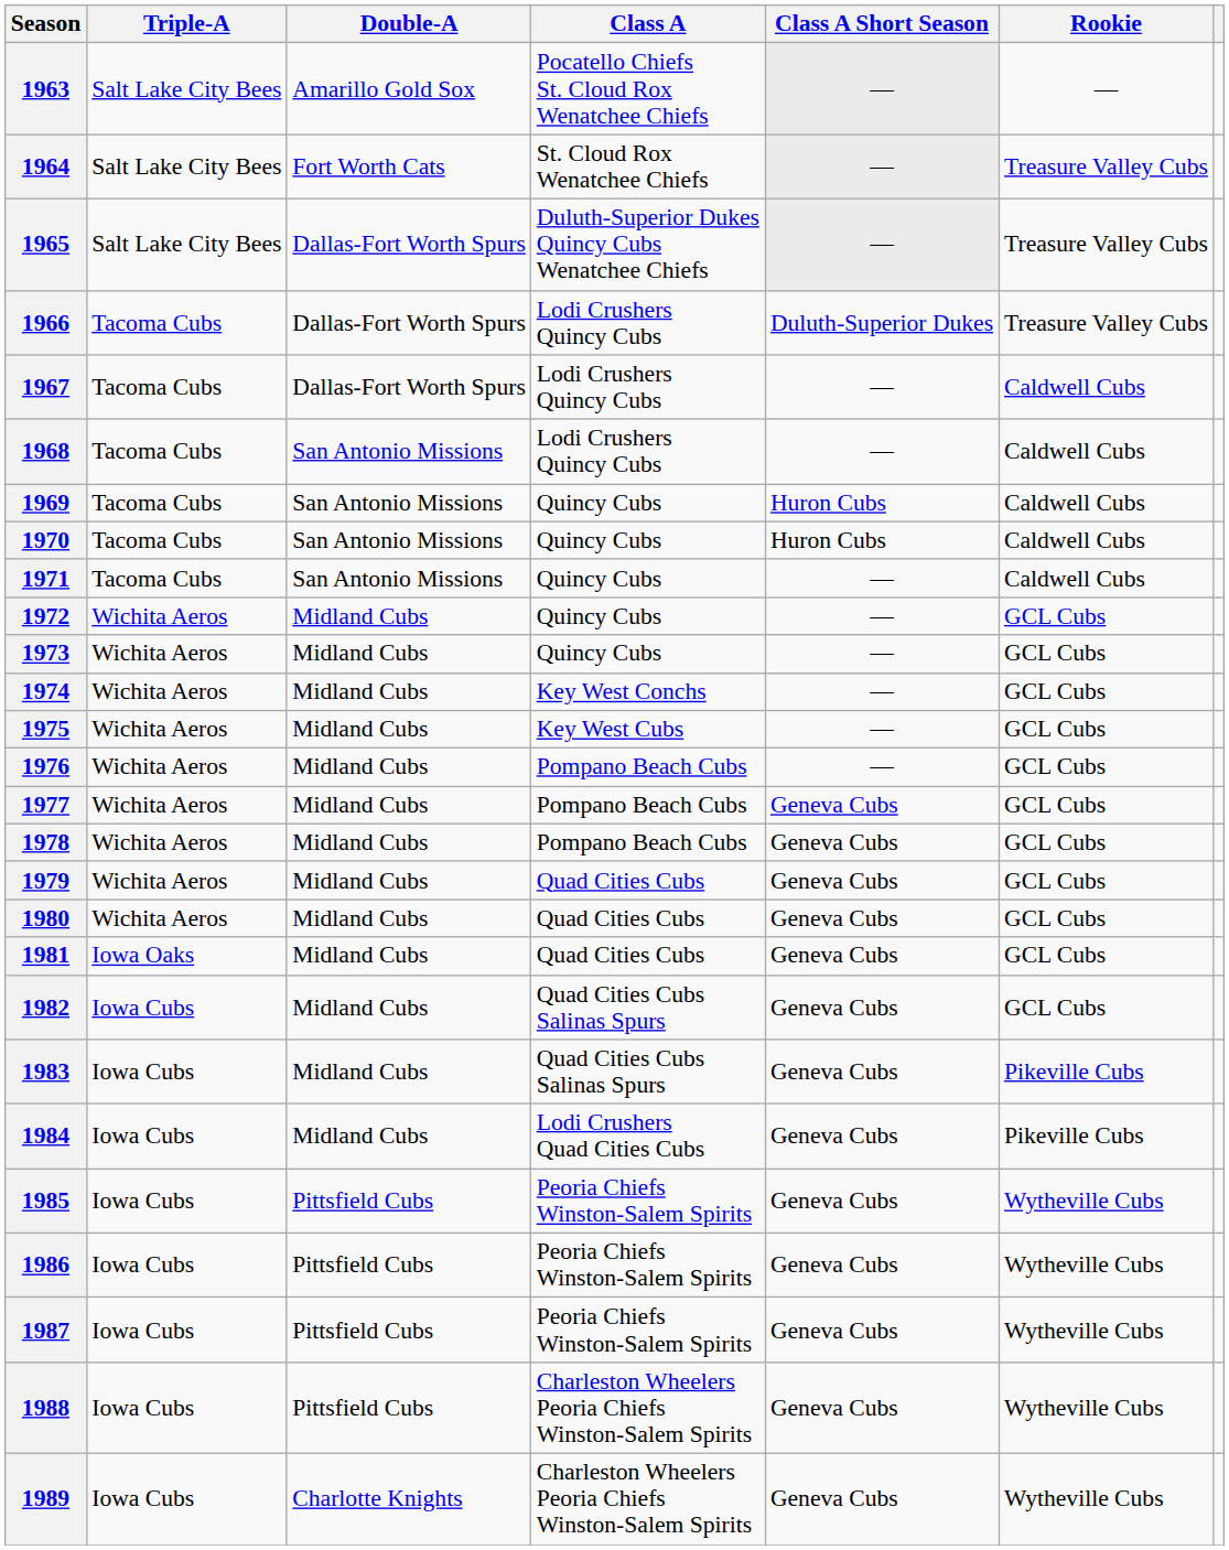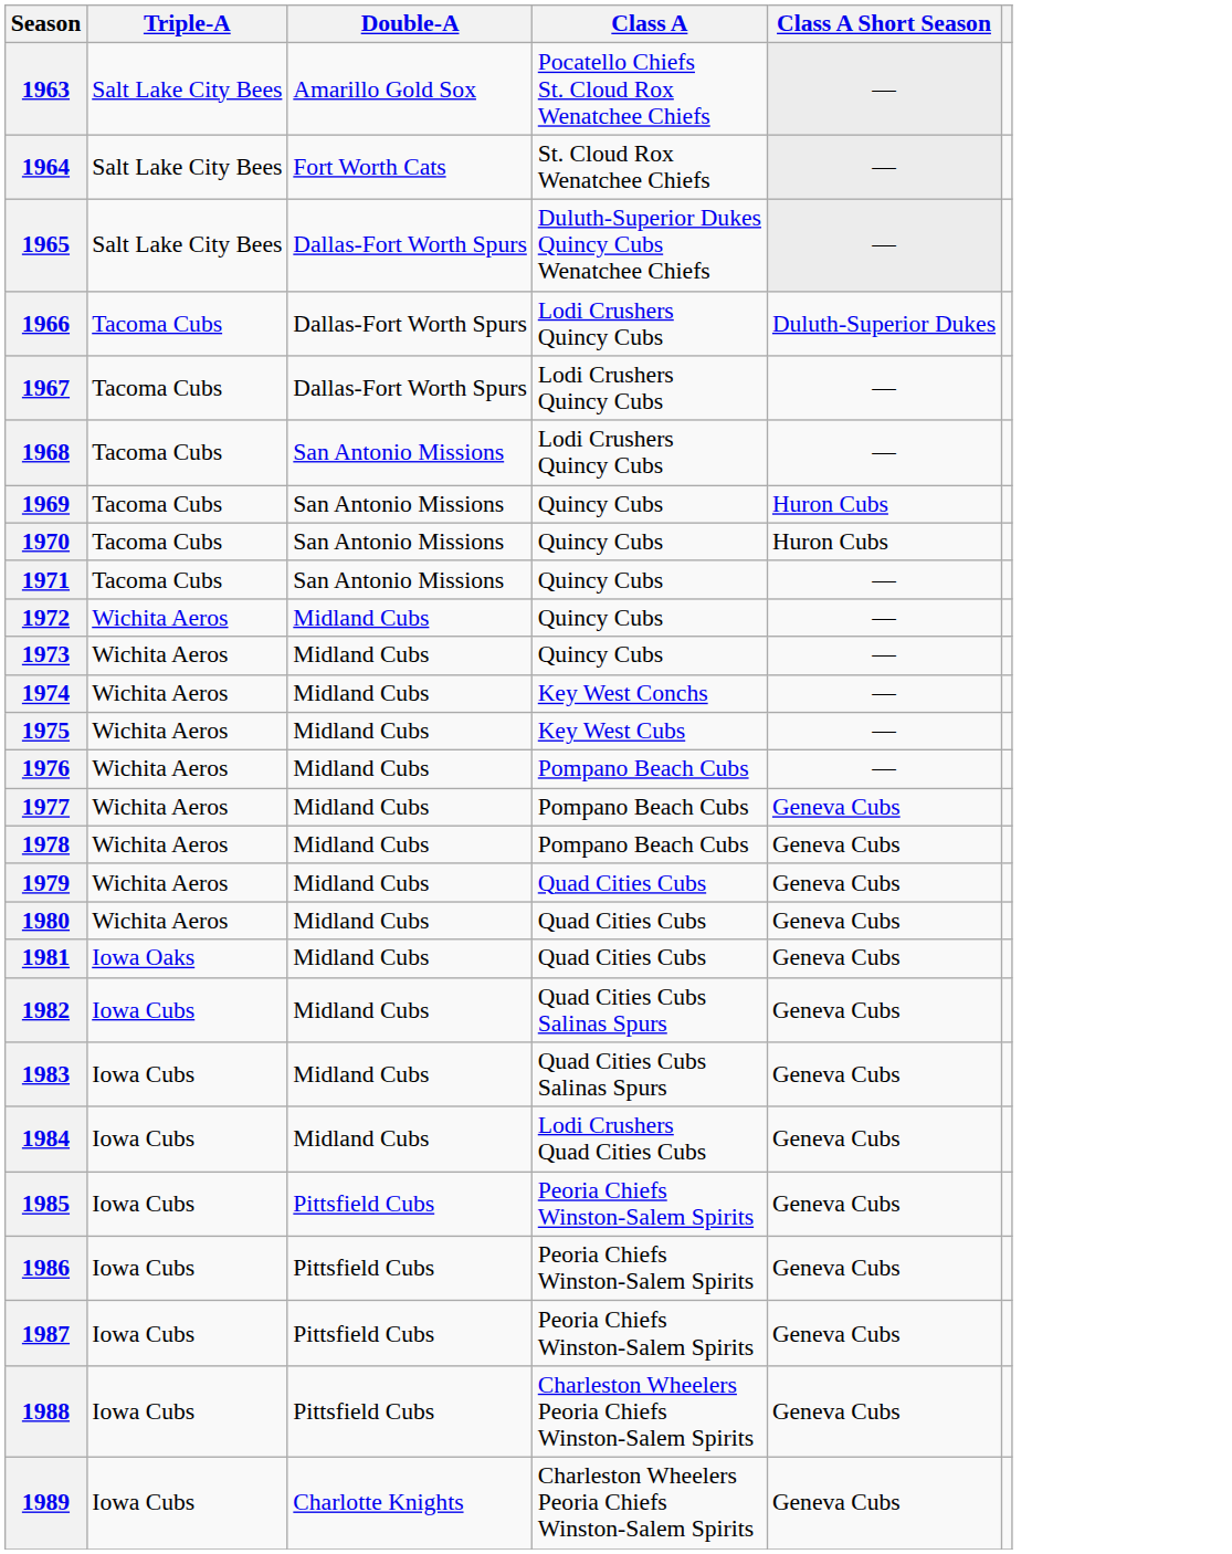- column: Rookie | — | Treasure Valley Cubs | Treasure Valley Cubs | Treasure Valley Cubs | Caldwell Cubs | Caldwell Cubs | Caldwell Cubs | Caldwell Cubs | Caldwell Cubs | GCL Cubs | GCL Cubs | GCL Cubs | GCL Cubs | GCL Cubs | GCL Cubs | GCL Cubs | GCL Cubs | GCL Cubs | GCL Cubs | GCL Cubs | Pikeville Cubs | Pikeville Cubs | Wytheville Cubs | Wytheville Cubs | Wytheville Cubs | Wytheville Cubs | Wytheville Cubs
